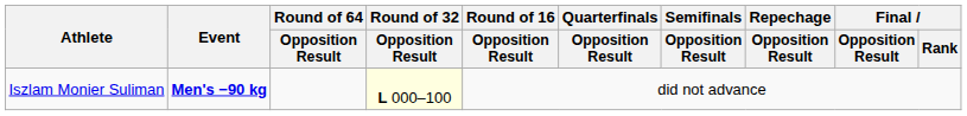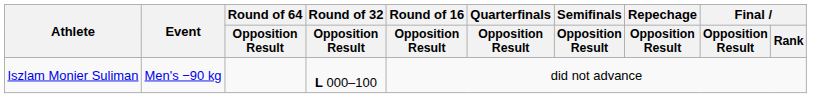Iszlam Monier Suliman | Event: bold -> normal
Iszlam Monier Suliman | Round of 32 / Opposition Result: lightyellow background -> no background
